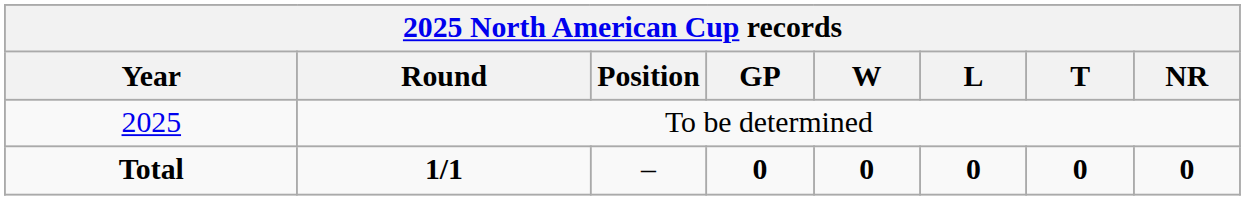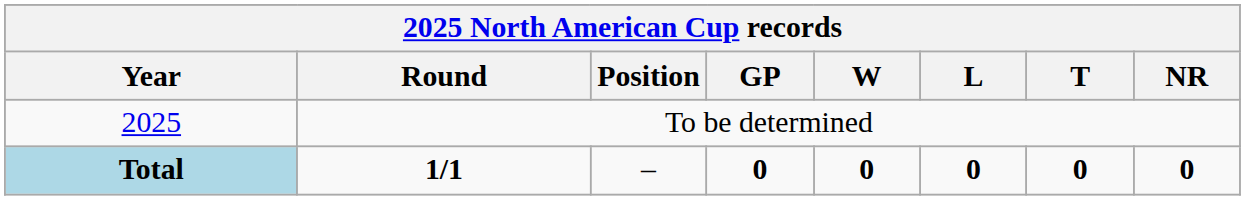Total | Year: no background -> lightblue background
